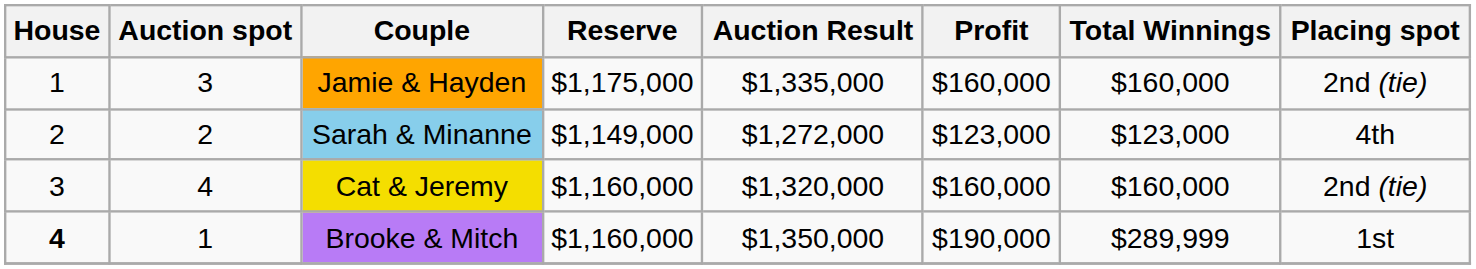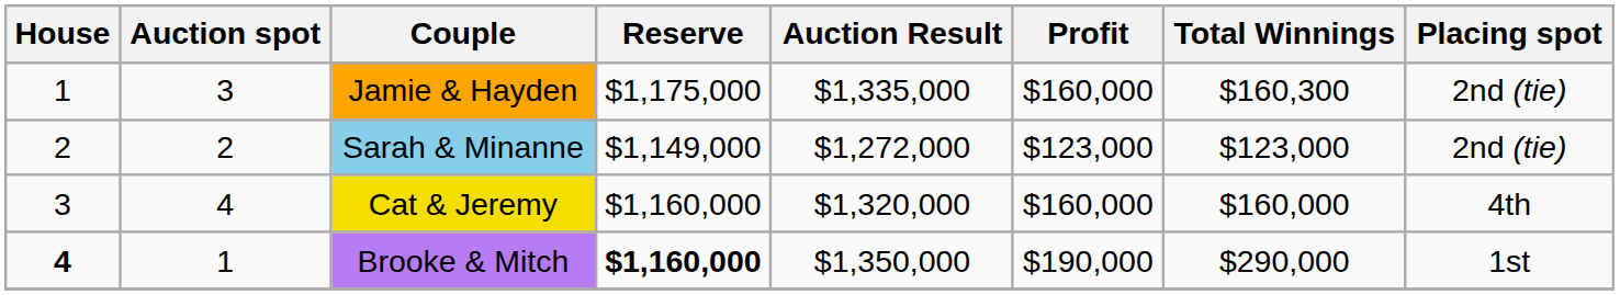Jamie & Hayden | Total Winnings: $160,000 -> $160,300
Sarah & Minanne | Placing spot: 4th -> 2nd (tie)
Cat & Jeremy | Placing spot: 2nd (tie) -> 4th
Brooke & Mitch | Reserve: normal -> bold
Brooke & Mitch | Total Winnings: $289,999 -> $290,000
